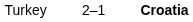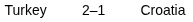Turkey | column 3: bold -> normal
